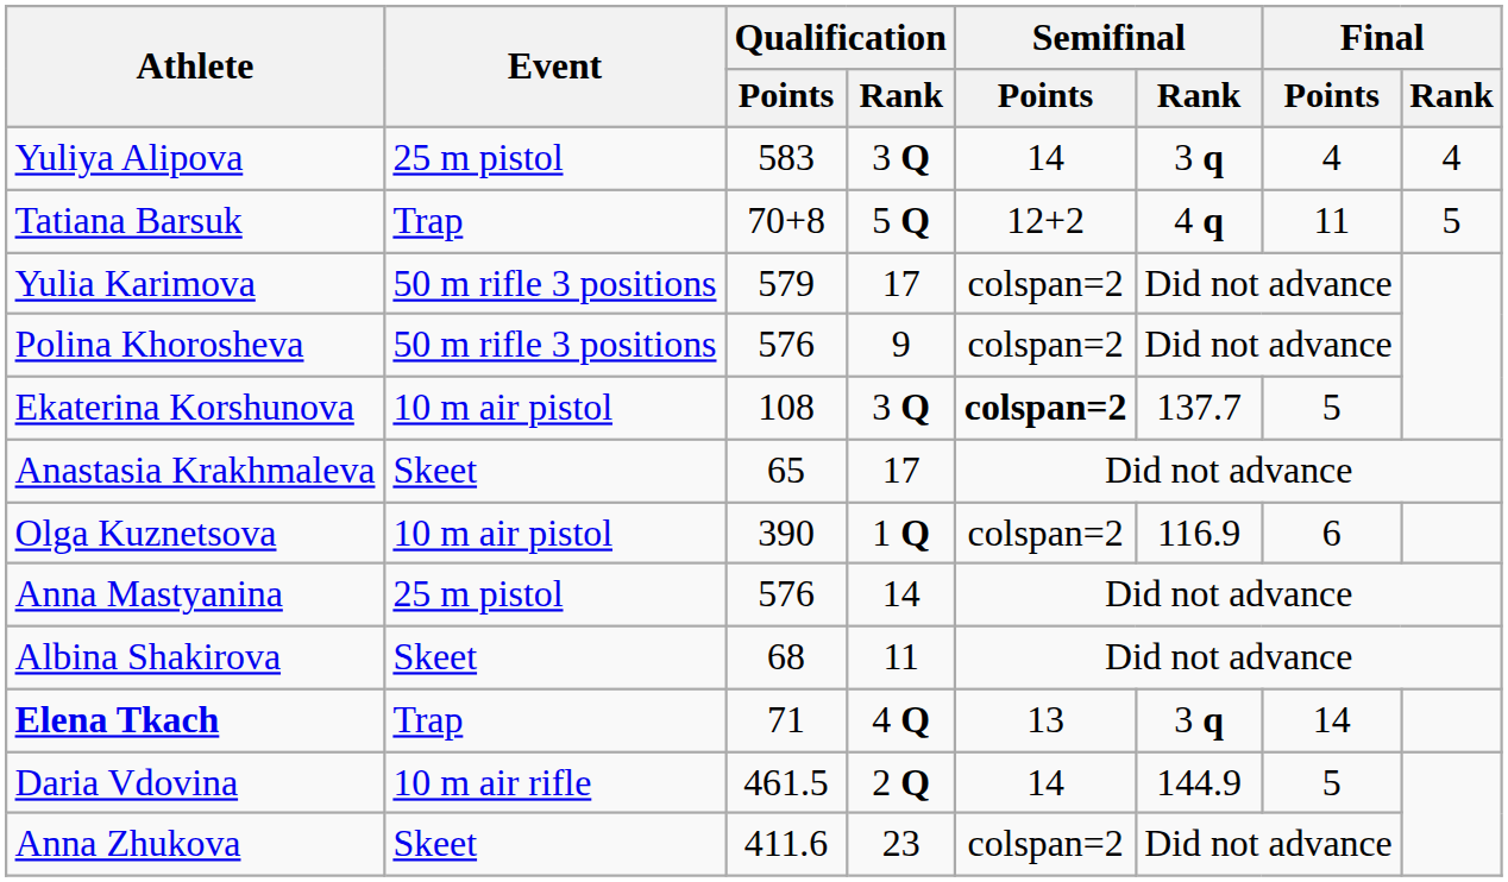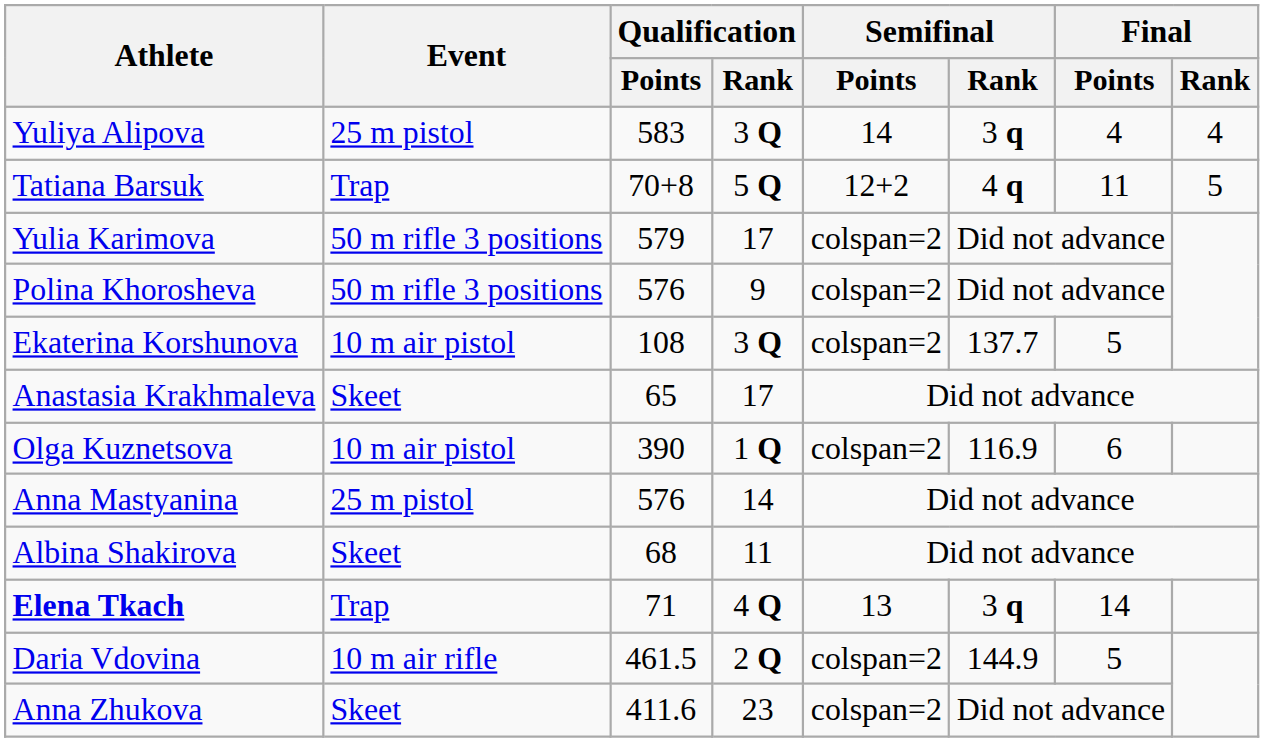Ekaterina Korshunova | Semifinal / Points: bold -> normal
Daria Vdovina | Semifinal / Points: 14 -> colspan=2
